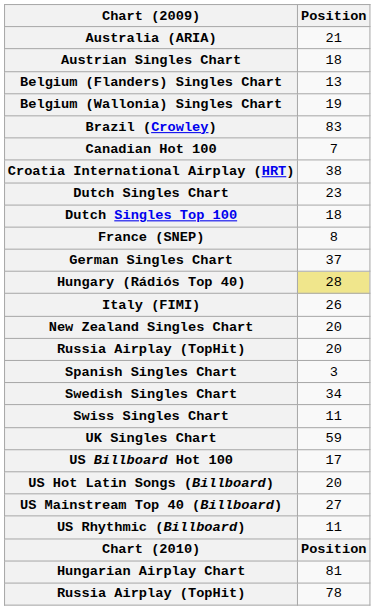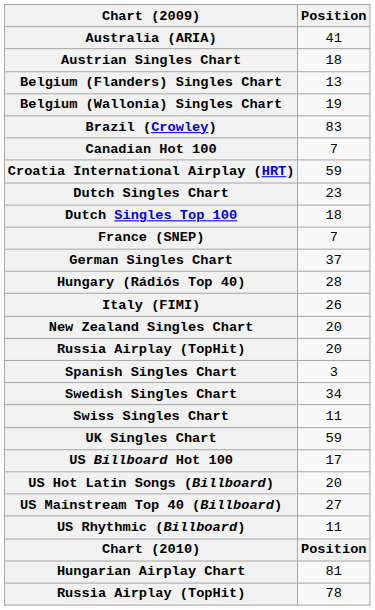row 2 | Position: 21 -> 41
row 8 | Position: 38 -> 59
row 11 | Position: 8 -> 7
row 13 | Position: khaki background -> no background
